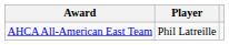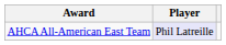row 2 | Player: no background -> lavender background
